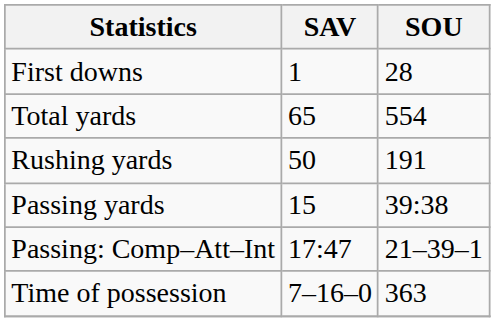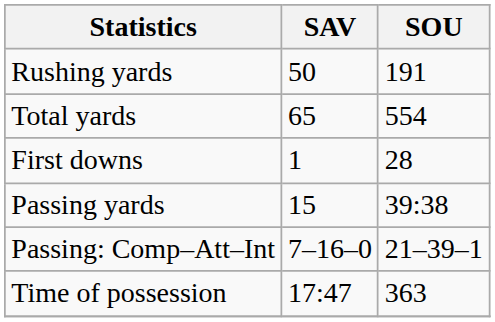rows swapped: First downs <-> Rushing yards
Passing: Comp–Att–Int | SAV: 17:47 -> 7–16–0
Time of possession | SAV: 7–16–0 -> 17:47
